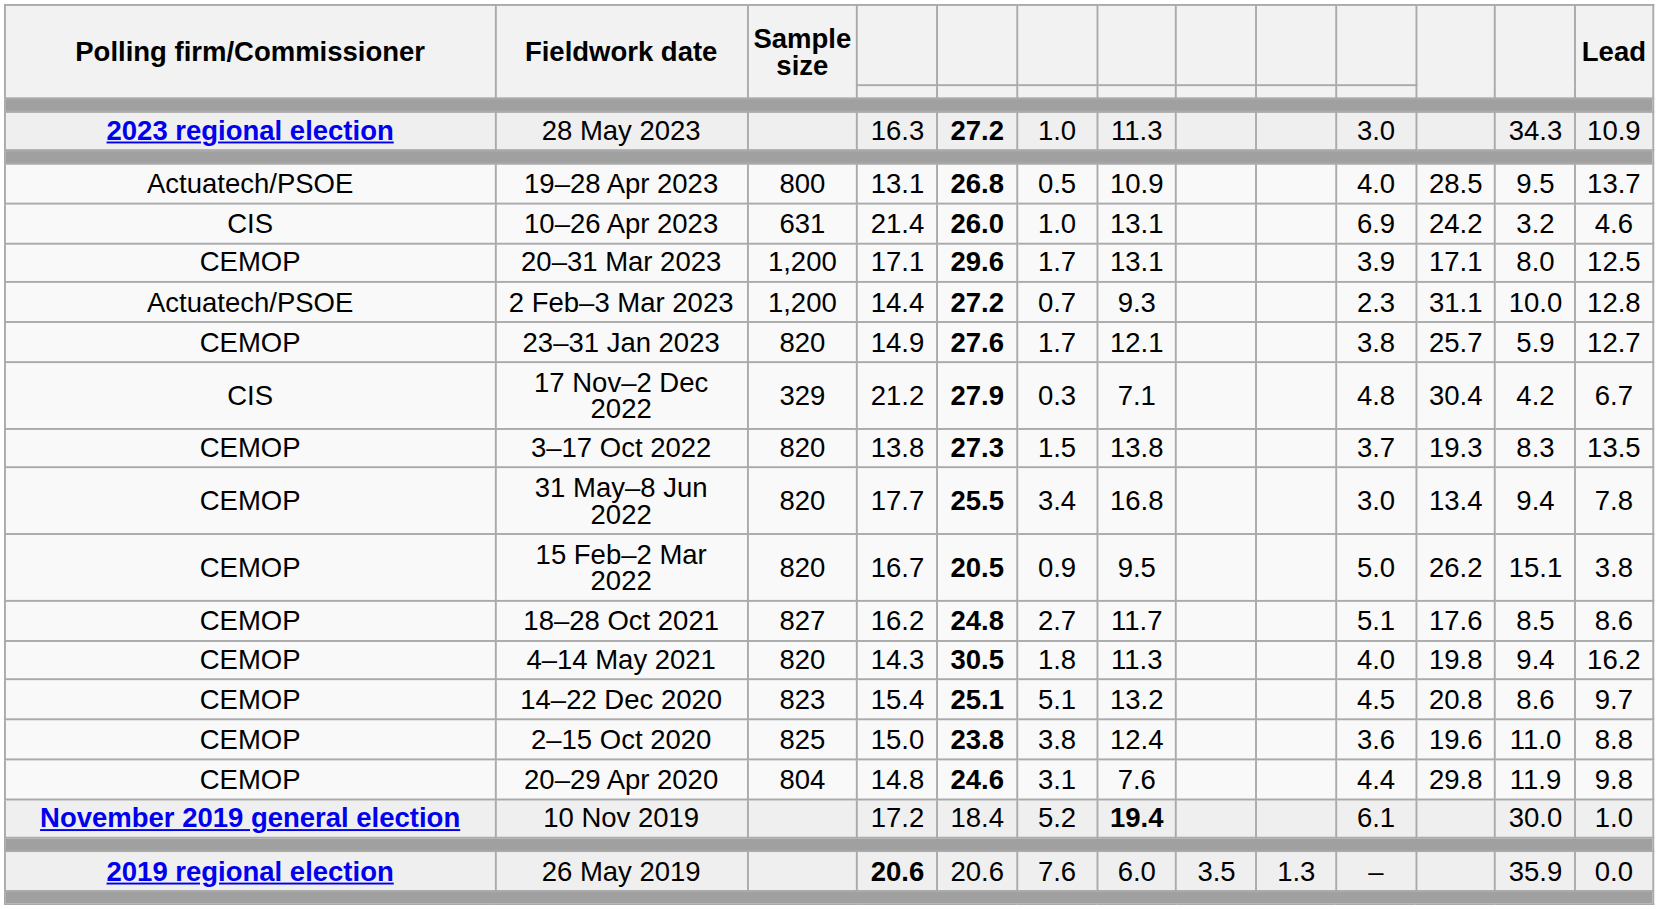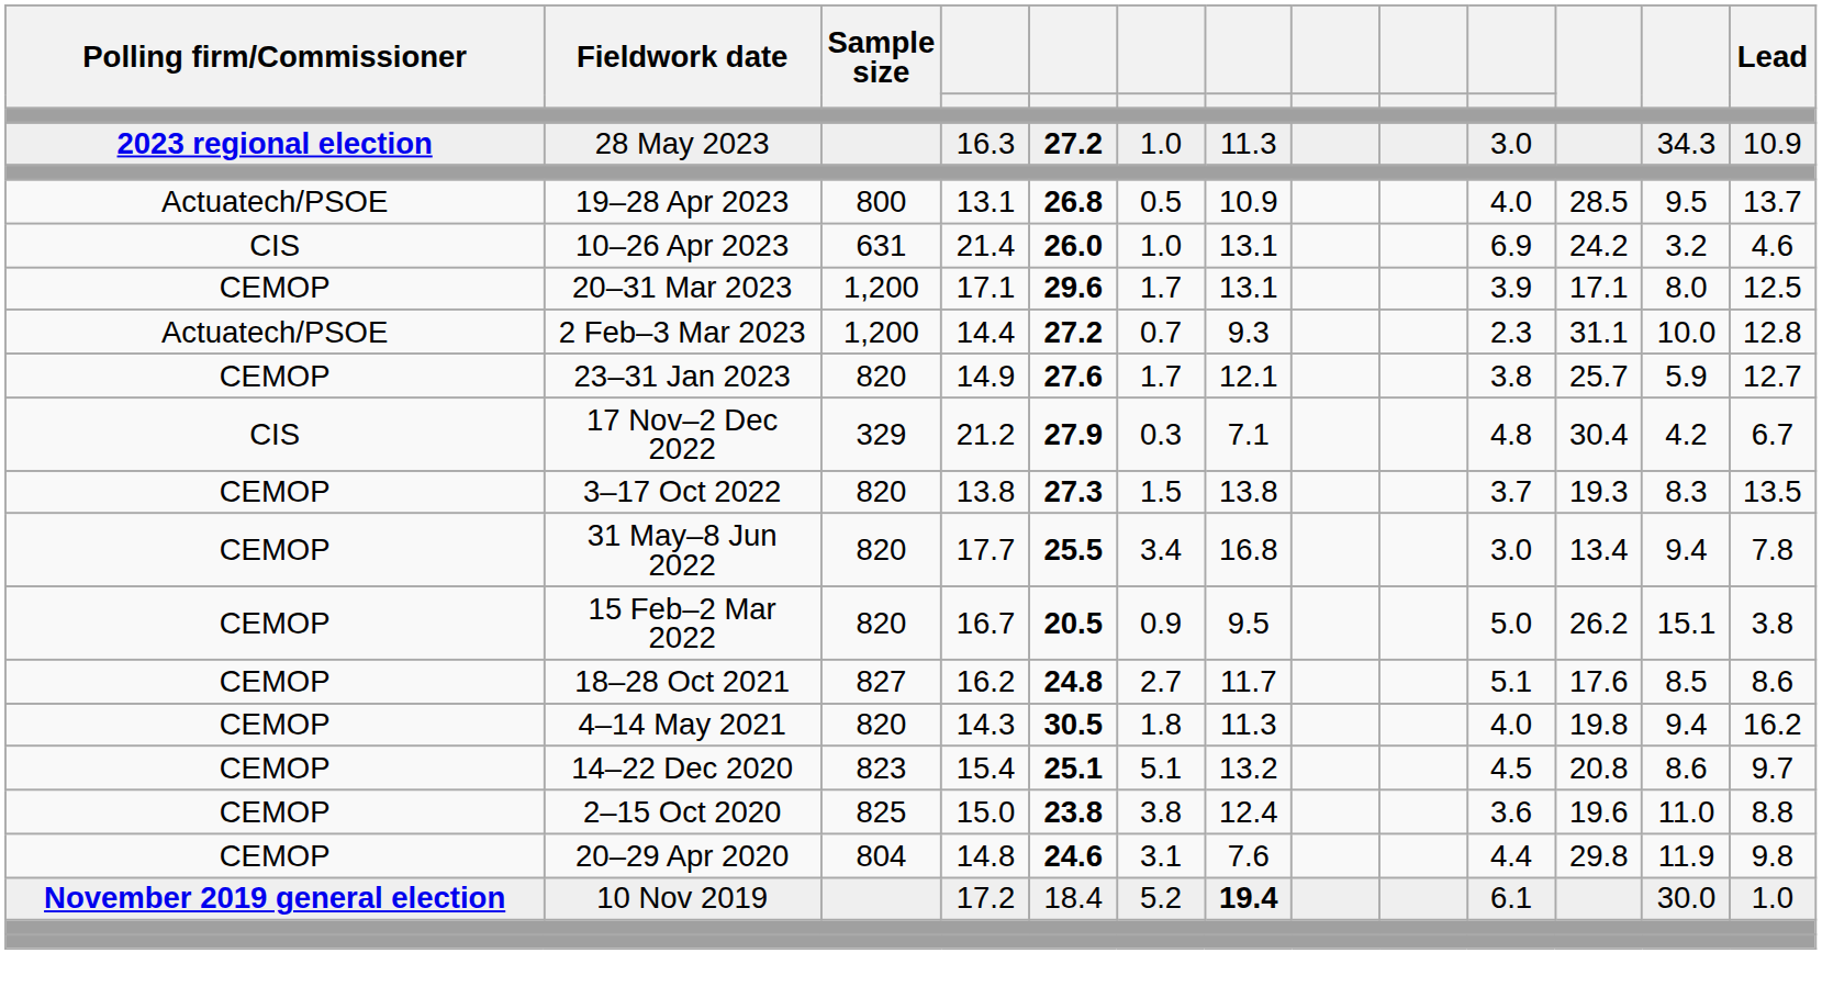- row: 2019 regional election | 26 May 2019 | 20.6 | 20.6 | 7.6 | 6.0 | 3.5 | 1.3 | – | 35.9 | 0.0
